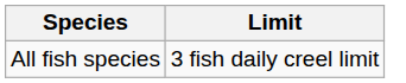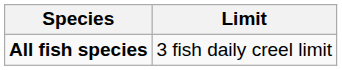row 2 | Species: normal -> bold
